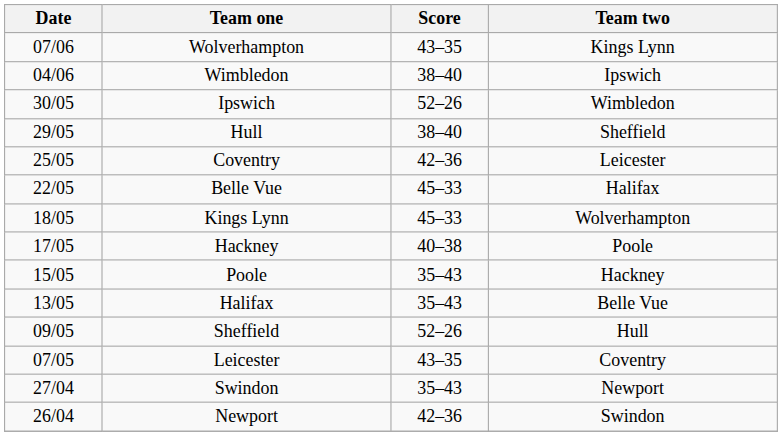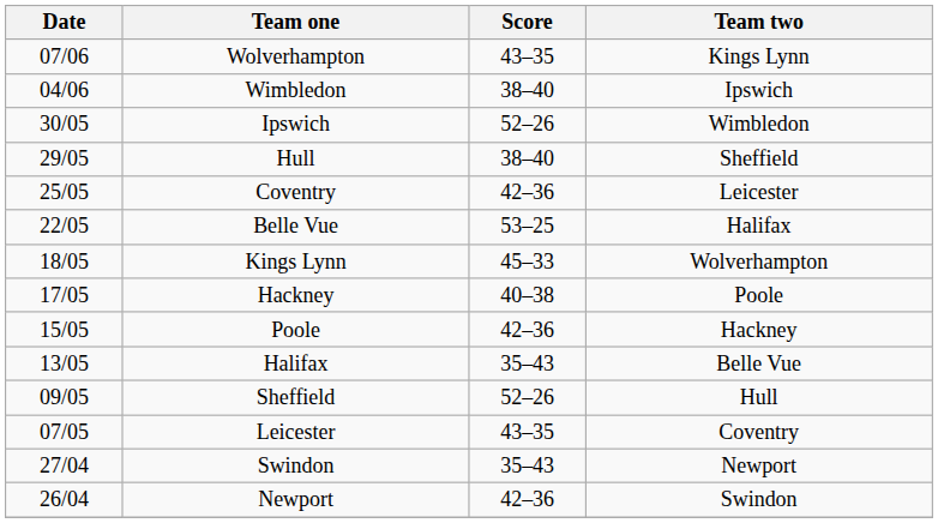row 7 | Score: 45–33 -> 53–25
row 10 | Score: 35–43 -> 42–36
